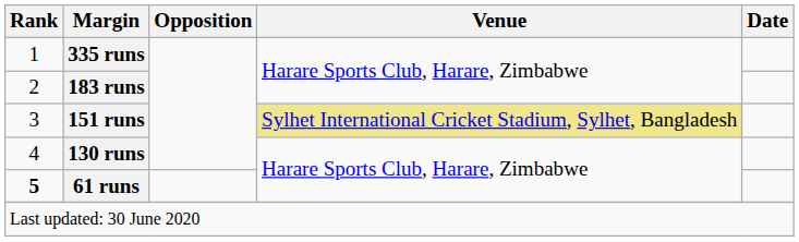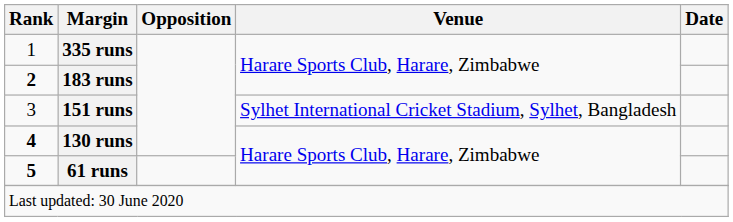183 runs | Rank: normal -> bold
151 runs | Venue: khaki background -> no background
130 runs | Rank: normal -> bold
